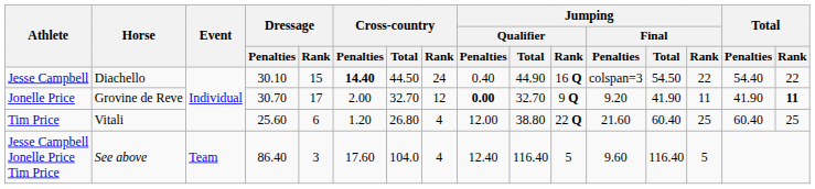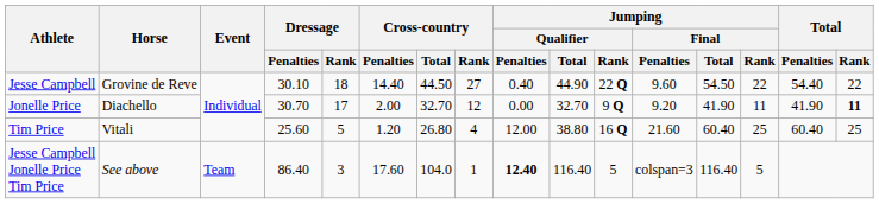Jesse Campbell | Horse: Diachello -> Grovine de Reve
Jesse Campbell | Dressage / Rank: 15 -> 18
Jesse Campbell | Cross-country / Penalties: bold -> normal
Jesse Campbell | Cross-country / Rank: 24 -> 27
Jesse Campbell | Jumping / Qualifier / Rank: 16 Q -> 22 Q
Jesse Campbell | Jumping / Final / Penalties: colspan=3 -> 9.60
Jonelle Price | Horse: Grovine de Reve -> Diachello
Jonelle Price | Jumping / Qualifier / Penalties: bold -> normal
Tim Price | Dressage / Rank: 6 -> 5
Tim Price | Jumping / Qualifier / Rank: 22 Q -> 16 Q
Jesse Campbell Jonelle Price Tim Price | Cross-country / Rank: 4 -> 1
Jesse Campbell Jonelle Price Tim Price | Jumping / Qualifier / Penalties: normal -> bold
Jesse Campbell Jonelle Price Tim Price | Jumping / Final / Penalties: 9.60 -> colspan=3
